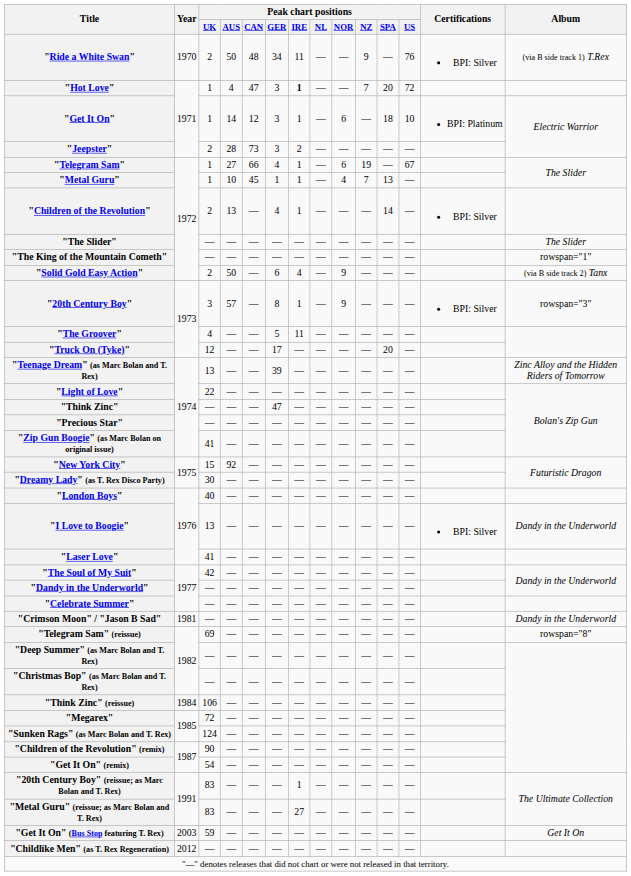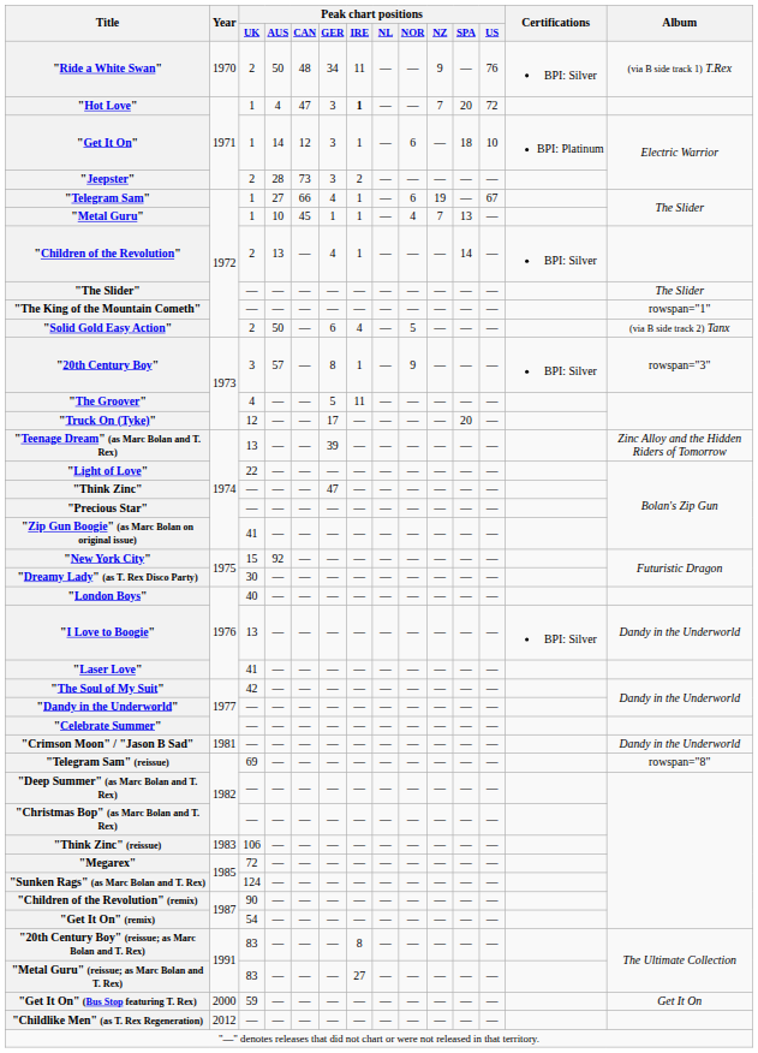"Solid Gold Easy Action" | Peak chart positions / NOR: 9 -> 5
"Think Zinc" (reissue) | Year: 1984 -> 1983
"20th Century Boy" (reissue; as Marc Bolan and T. Rex) | Peak chart positions / IRE: 1 -> 8
"Get It On" (Bus Stop featuring T. Rex) | Year: 2003 -> 2000
